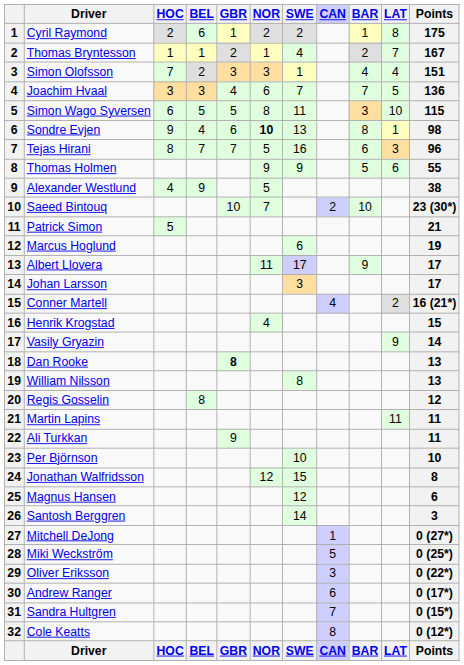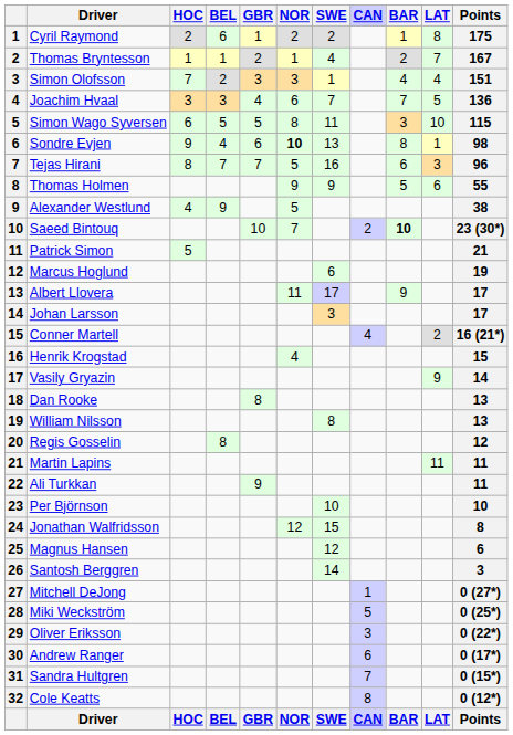Saeed Bintouq | column 9: normal -> bold
Dan Rooke | column 5: bold -> normal
